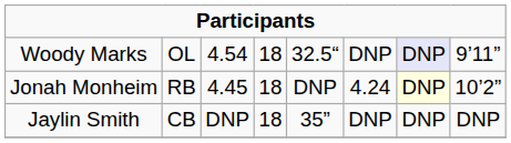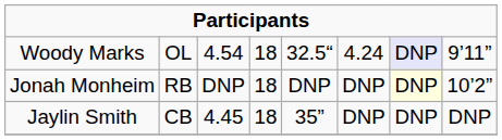Woody Marks | column 6: DNP -> 4.24
Jonah Monheim | column 3: 4.45 -> DNP
Jonah Monheim | column 6: 4.24 -> DNP
Jaylin Smith | column 3: DNP -> 4.45
